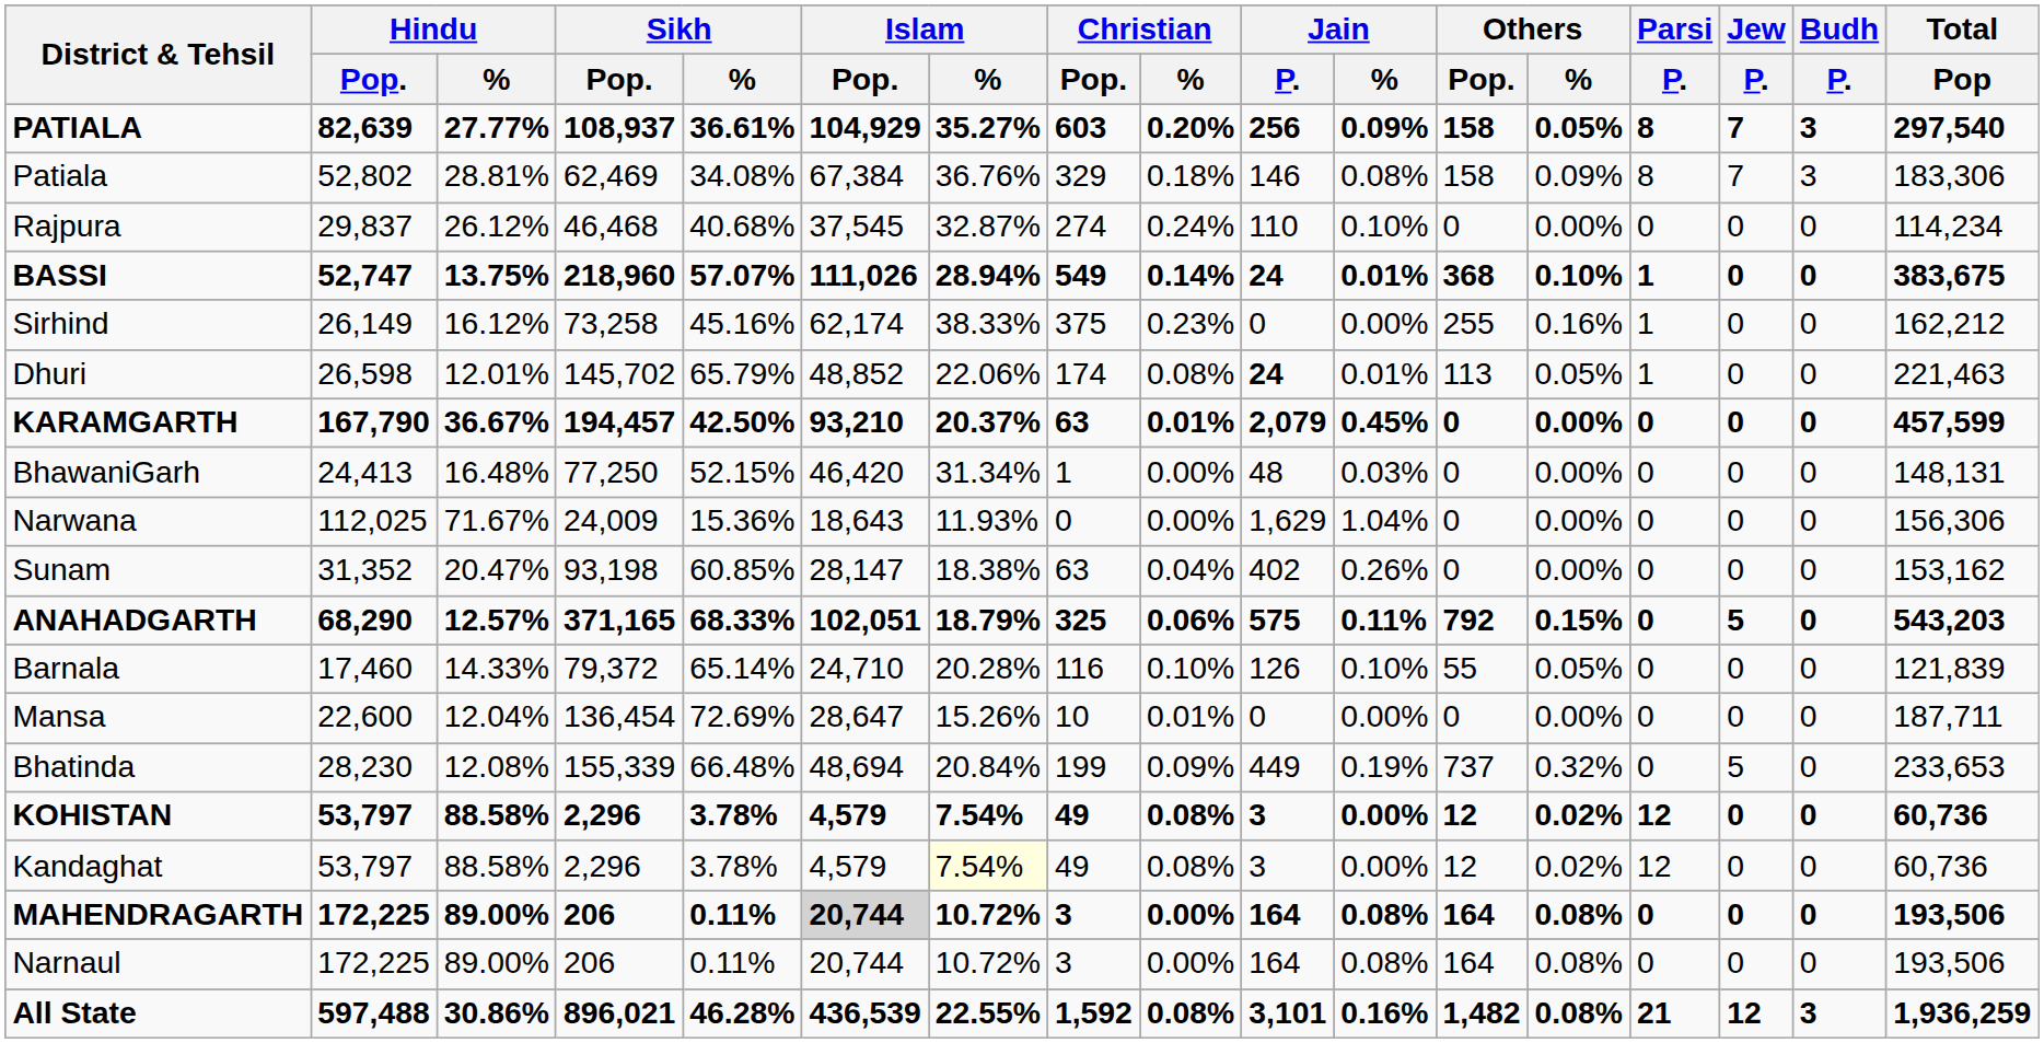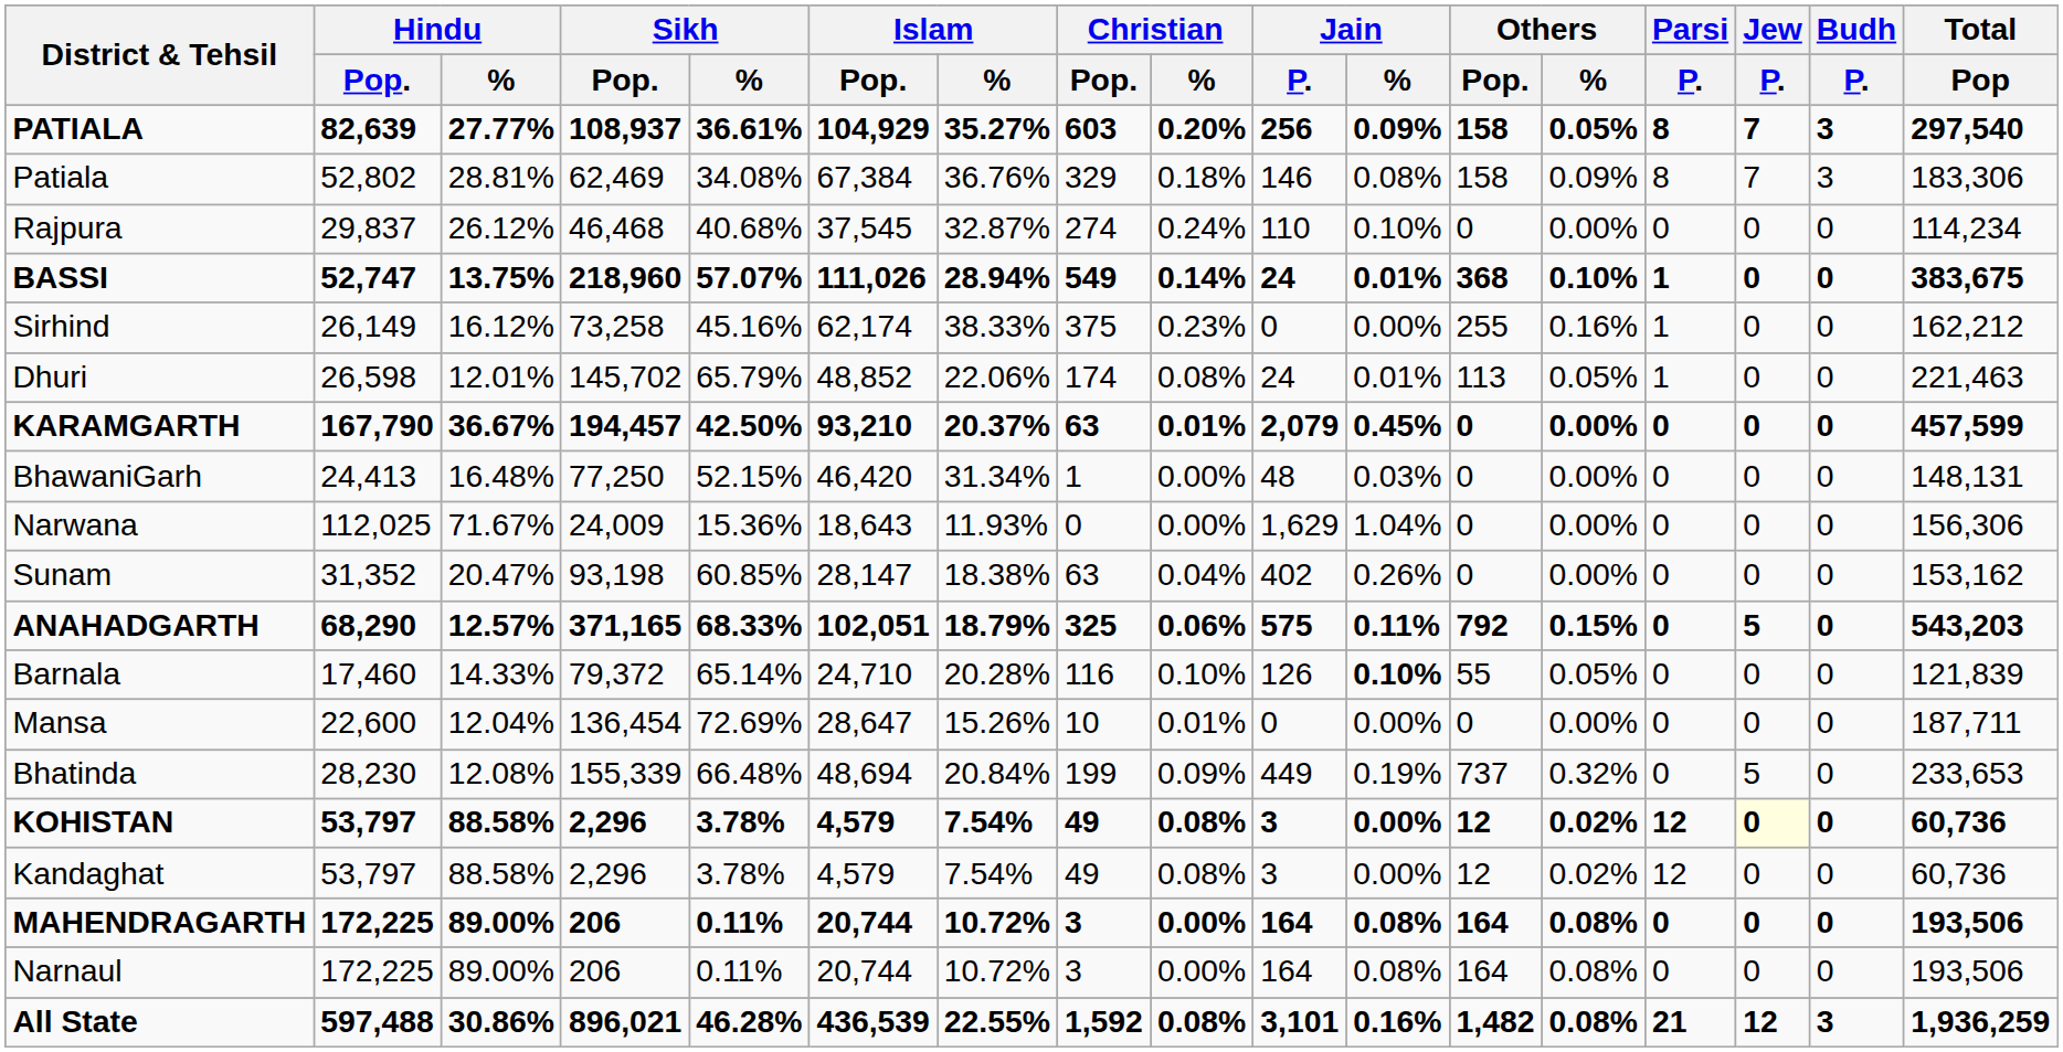Dhuri | Jain / P.: bold -> normal
Barnala | Jain / %: normal -> bold
KOHISTAN | Jew / P.: no background -> lightyellow background
Kandaghat | Islam / %: lightyellow background -> no background
MAHENDRAGARTH | Islam / Pop.: lightgrey background -> no background
